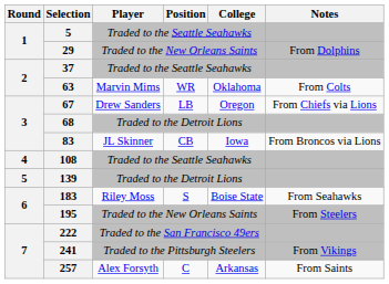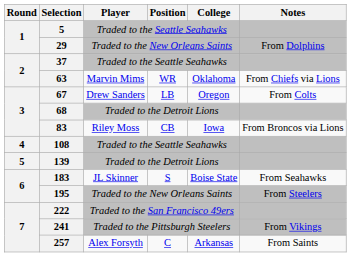63 | Notes: From Colts -> From Chiefs via Lions
67 | Notes: From Chiefs via Lions -> From Colts
83 | Player: JL Skinner -> Riley Moss
183 | Player: Riley Moss -> JL Skinner
